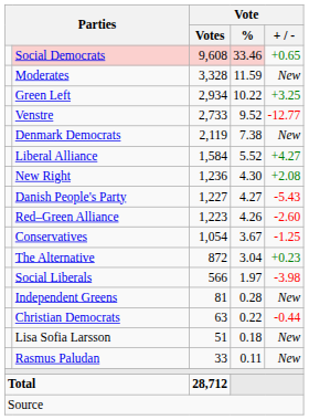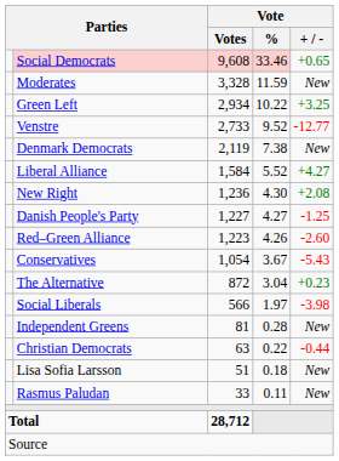Danish People's Party | Vote / + / -: -5.43 -> -1.25
Conservatives | Vote / + / -: -1.25 -> -5.43
